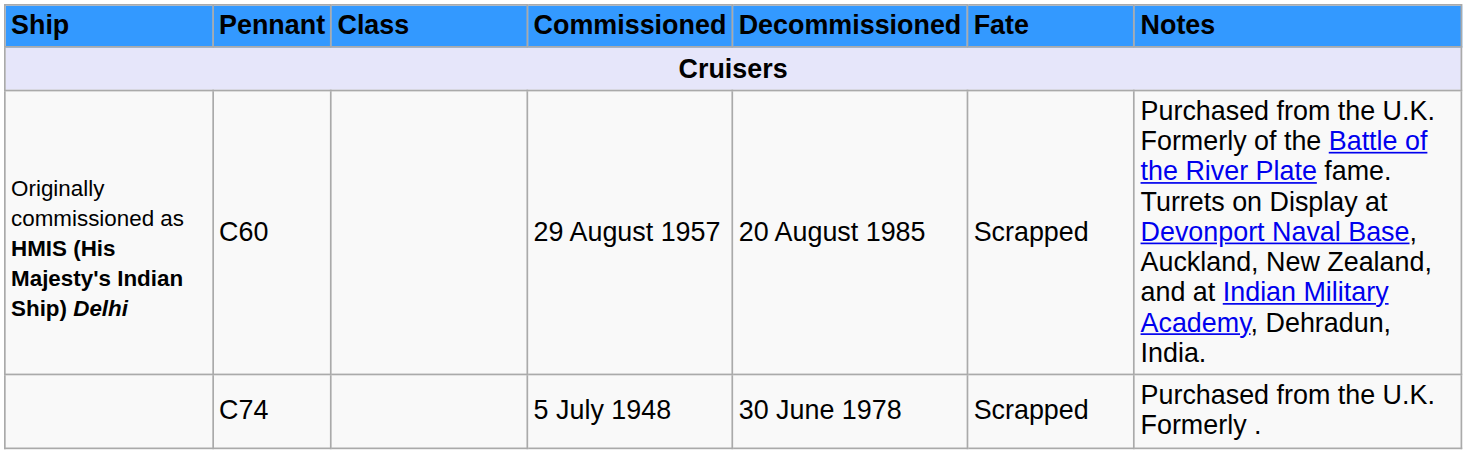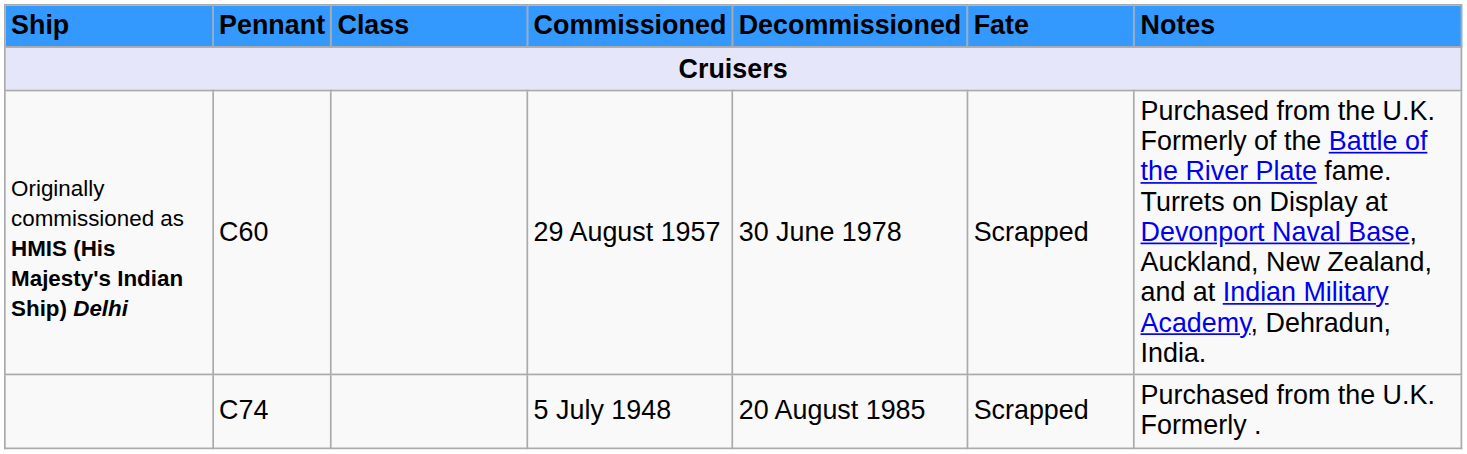row 3 | Decommissioned: 20 August 1985 -> 30 June 1978
row 4 | Decommissioned: 30 June 1978 -> 20 August 1985
